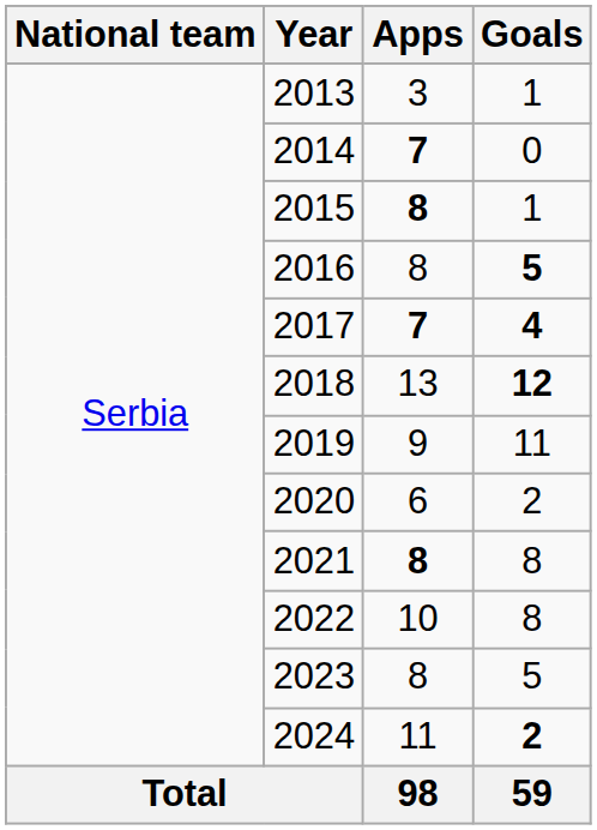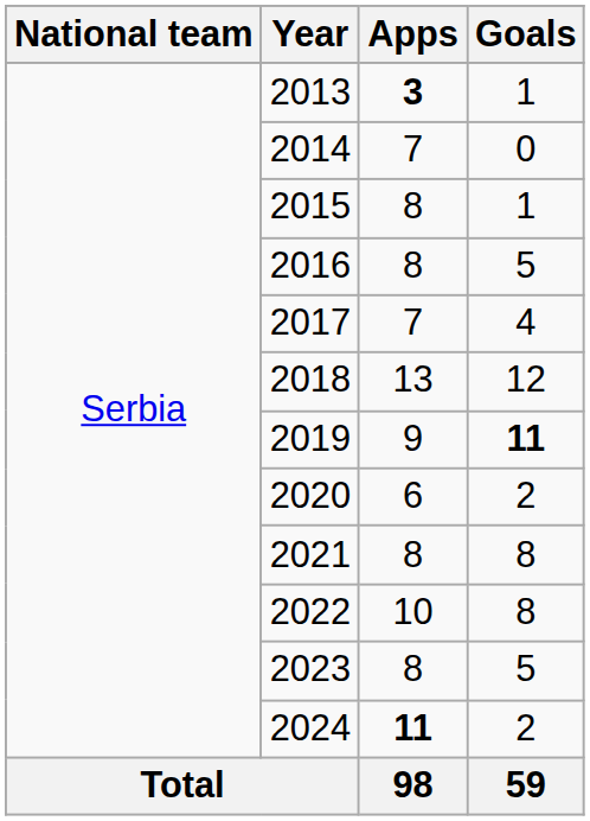2013 | Apps: normal -> bold
2014 | Apps: bold -> normal
2015 | Apps: bold -> normal
2016 | Goals: bold -> normal
2017 | Apps: bold -> normal
2017 | Goals: bold -> normal
2018 | Goals: bold -> normal
2019 | Goals: normal -> bold
2021 | Apps: bold -> normal
2024 | Apps: normal -> bold
2024 | Goals: bold -> normal
